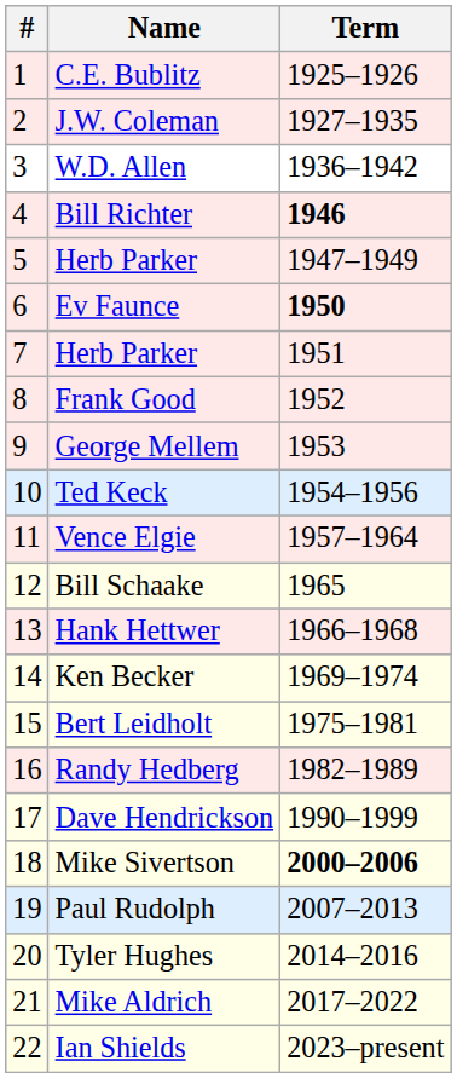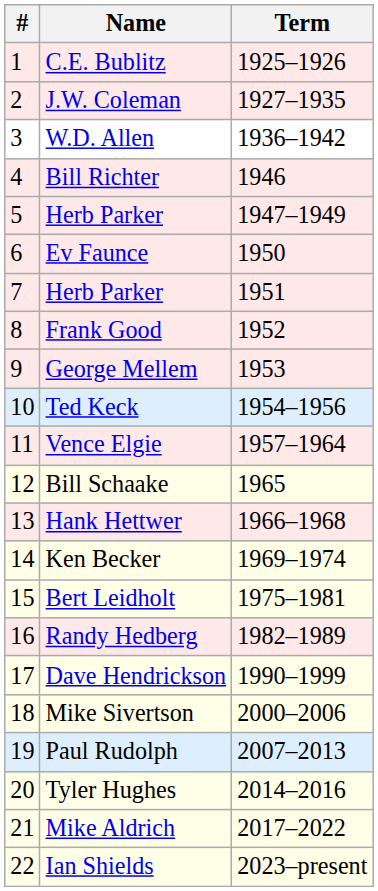Bill Richter | Term: bold -> normal
Ev Faunce | Term: bold -> normal
Mike Sivertson | Term: bold -> normal
